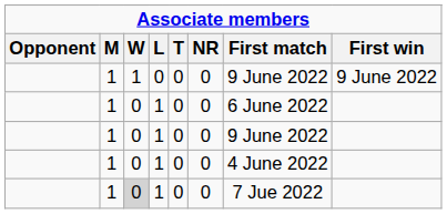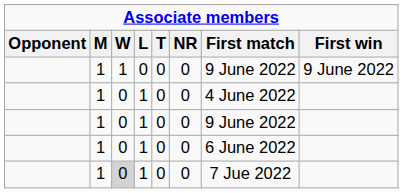row 4 | First match: 6 June 2022 -> 4 June 2022
row 6 | First match: 4 June 2022 -> 6 June 2022
